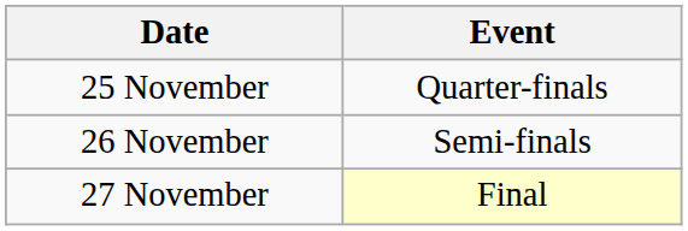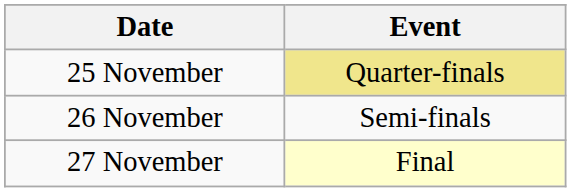25 November | Event: no background -> khaki background
